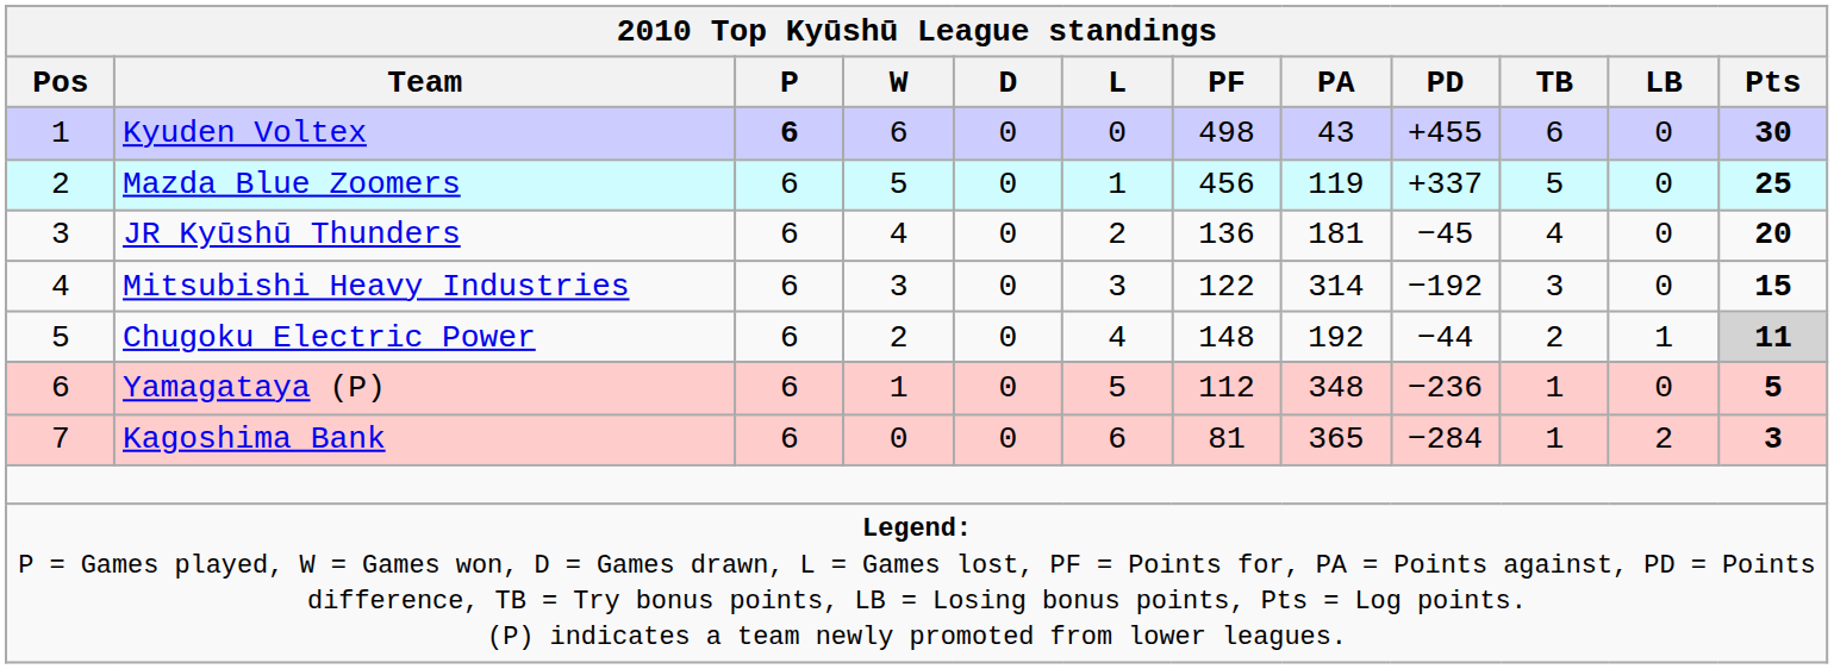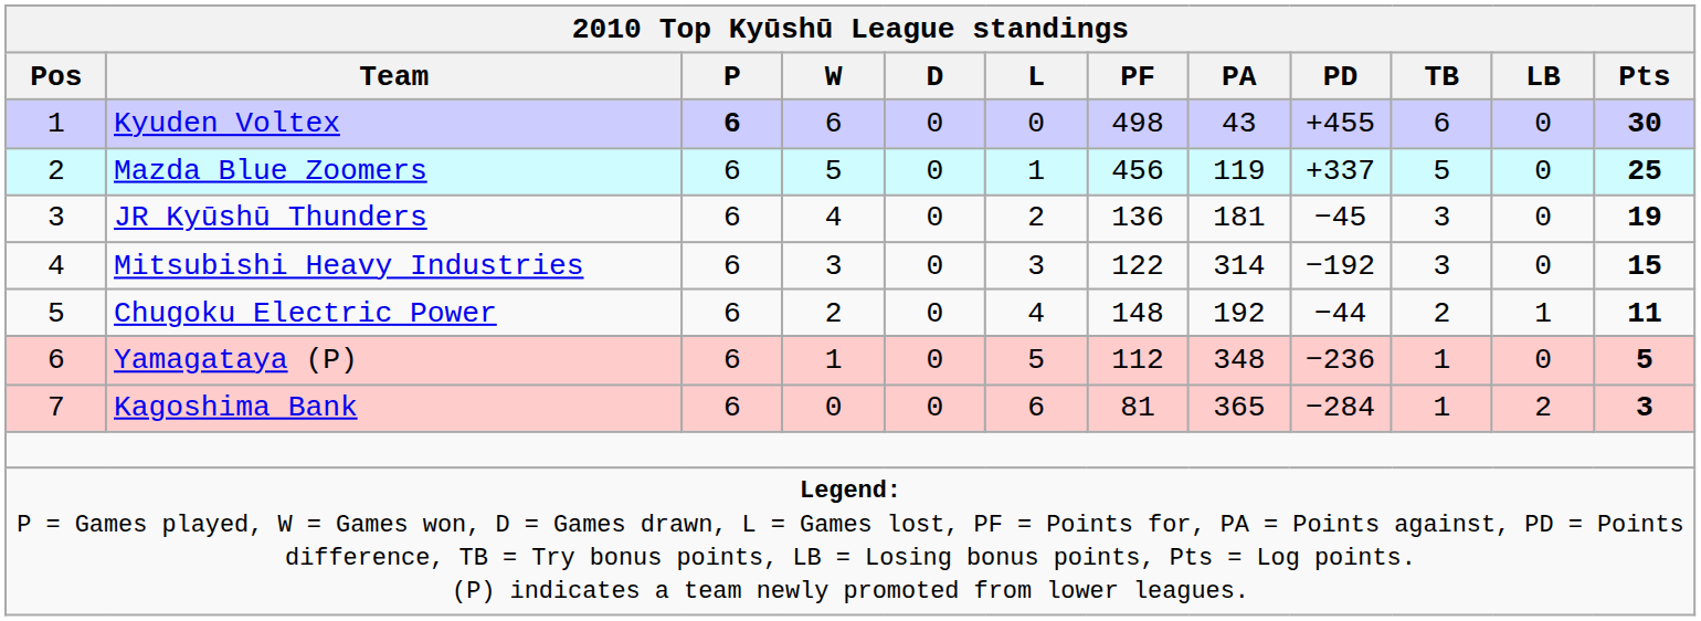JR Kyūshū Thunders | TB: 4 -> 3
JR Kyūshū Thunders | Pts: 20 -> 19
Chugoku Electric Power | Pts: lightgrey background -> no background
